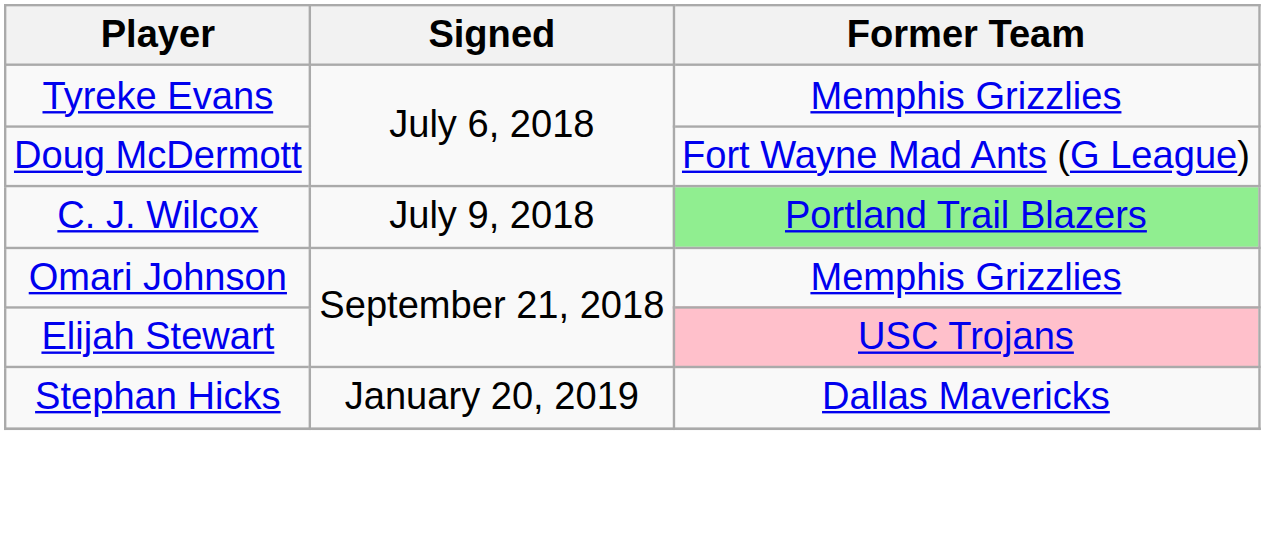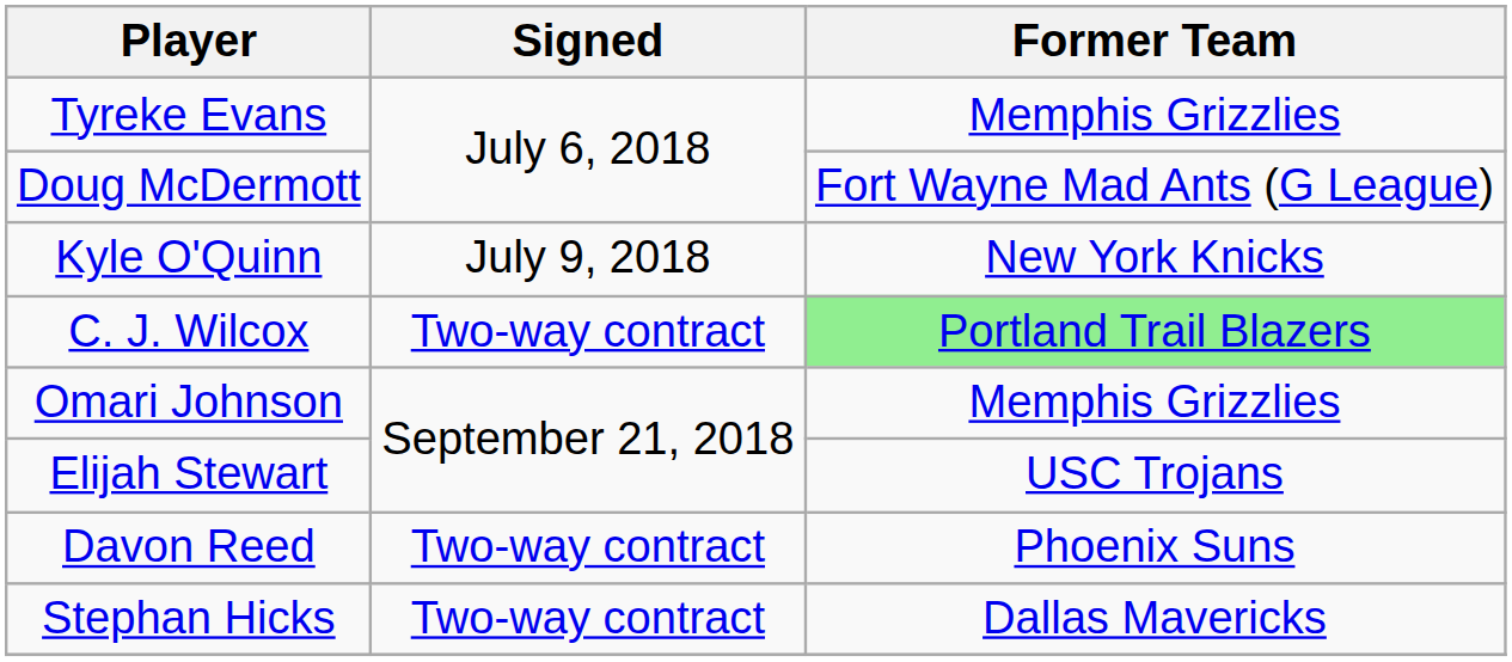+ row: Kyle O'Quinn | July 9, 2018 | New York Knicks
C. J. Wilcox | Signed: July 9, 2018 -> Two-way contract
Elijah Stewart | Former Team: pink background -> no background
+ row: Davon Reed | Two-way contract | Phoenix Suns
Stephan Hicks | Signed: January 20, 2019 -> Two-way contract
